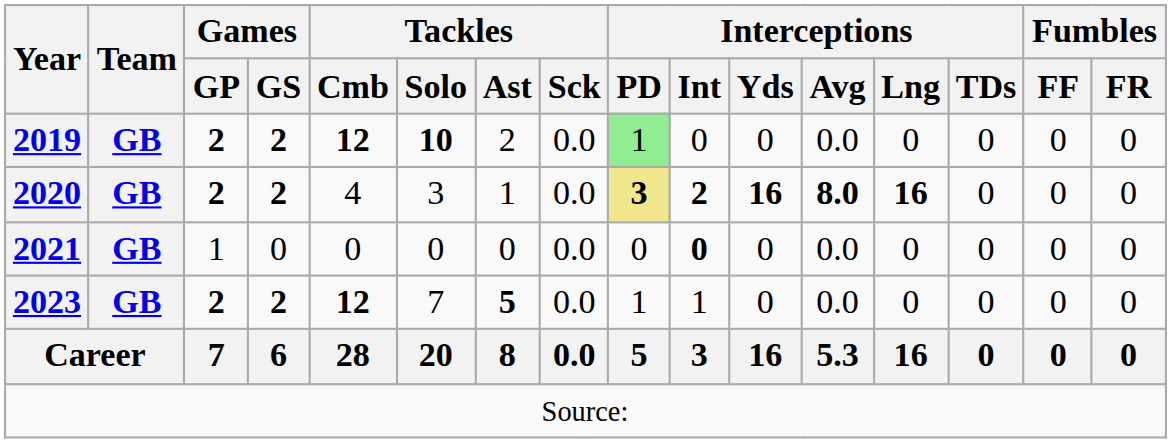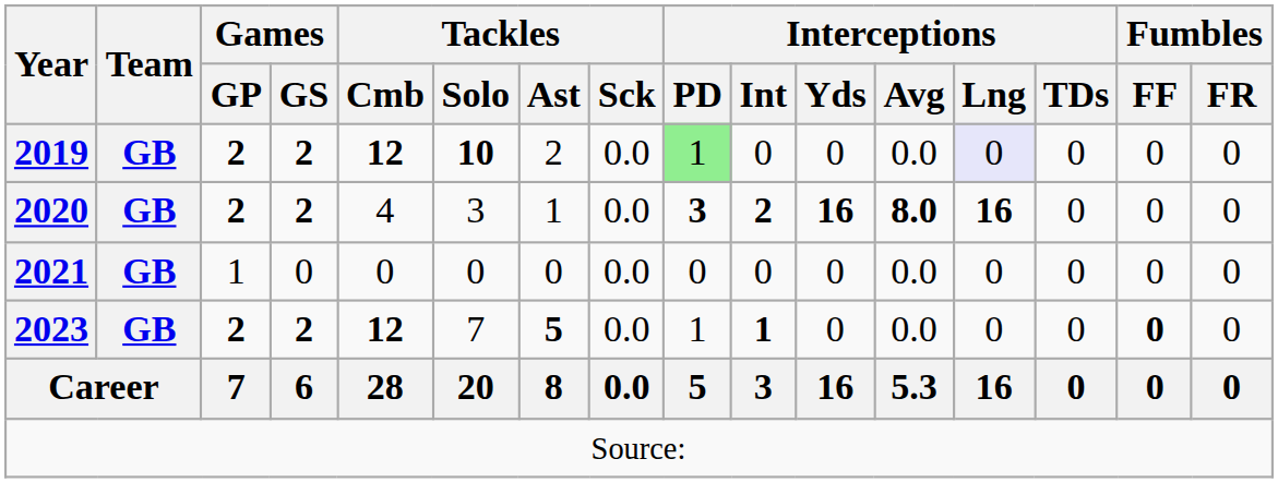2019 | Interceptions / Lng: no background -> lavender background
2020 | Interceptions / PD: khaki background -> no background
2021 | Interceptions / Int: bold -> normal
2023 | Interceptions / Int: normal -> bold
2023 | Fumbles / FF: normal -> bold
